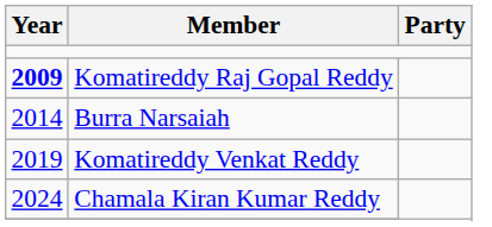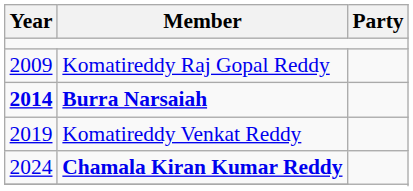Komatireddy Raj Gopal Reddy | Year: bold -> normal
Burra Narsaiah | Year: normal -> bold
Burra Narsaiah | Member: normal -> bold
Chamala Kiran Kumar Reddy | Member: normal -> bold
